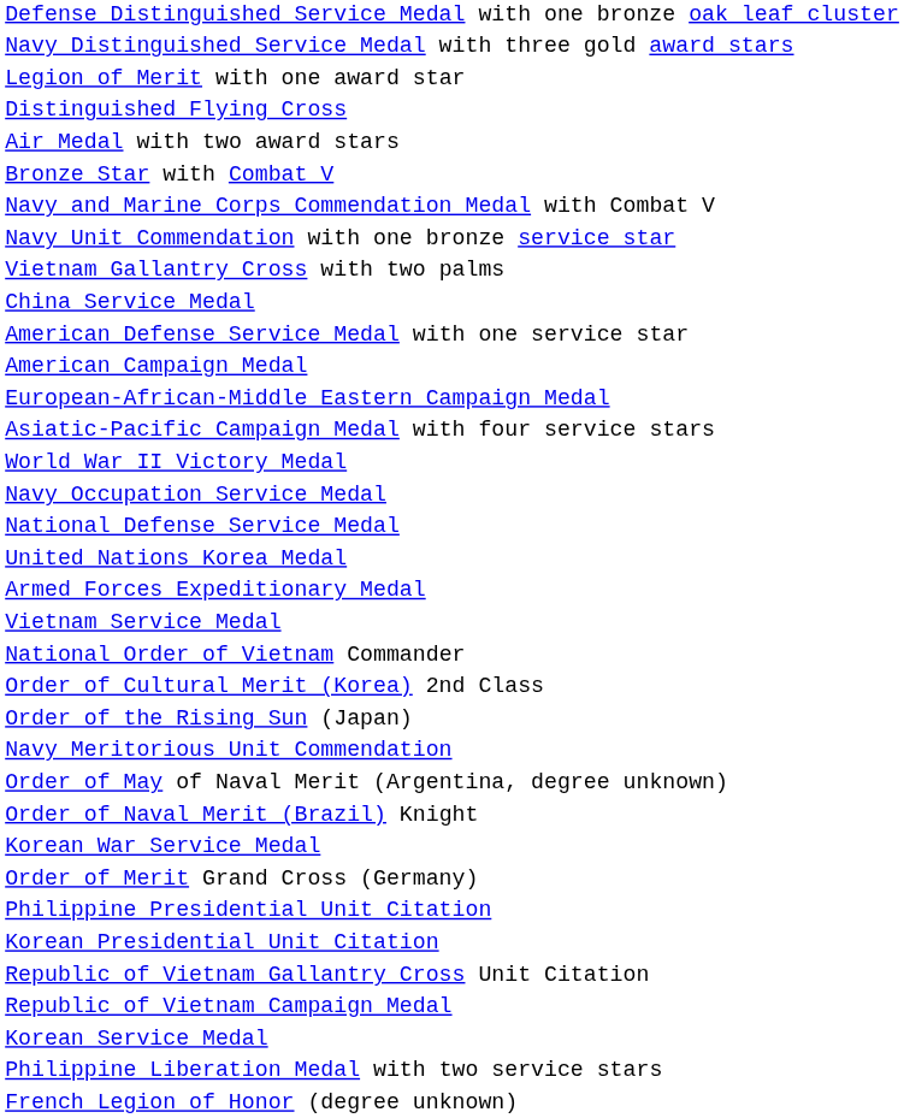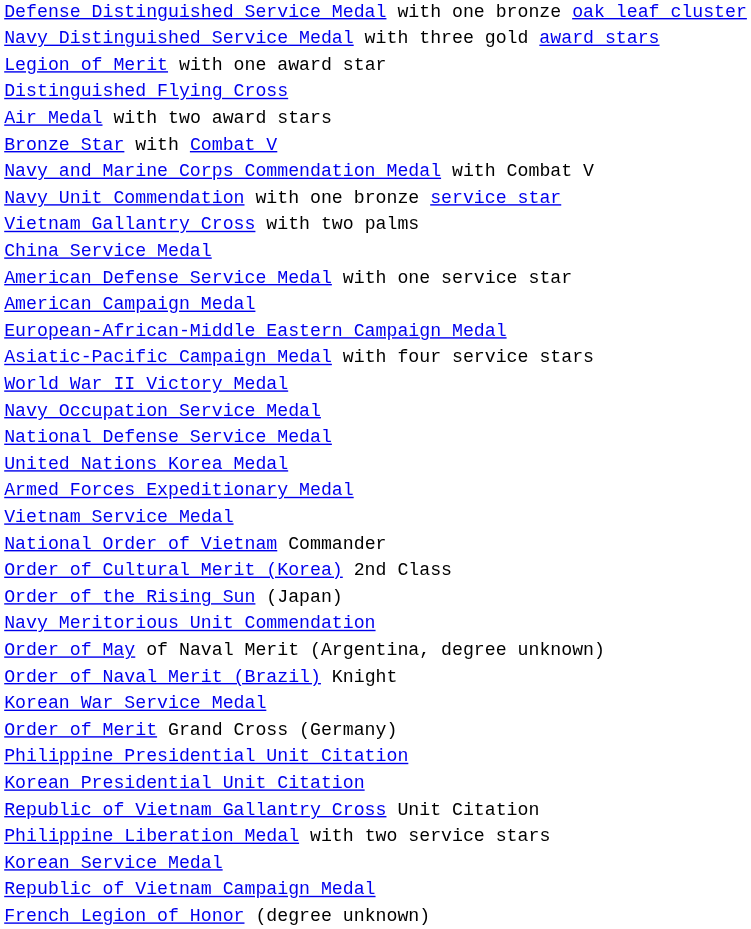row 32 | column 1: Republic of Vietnam Campaign Medal -> Philippine Liberation Medal with two service stars
row 34 | column 1: Philippine Liberation Medal with two service stars -> Republic of Vietnam Campaign Medal
